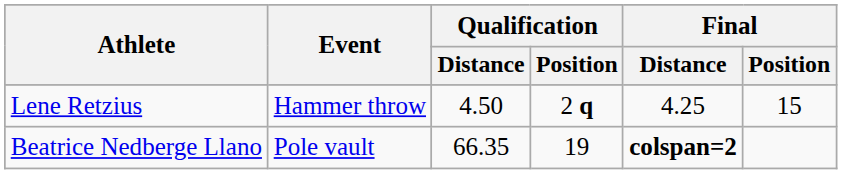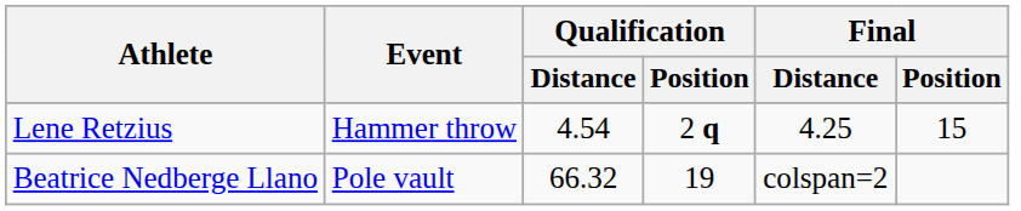Lene Retzius | Qualification / Distance: 4.50 -> 4.54
Beatrice Nedberge Llano | Qualification / Distance: 66.35 -> 66.32
Beatrice Nedberge Llano | Final / Distance: bold -> normal
